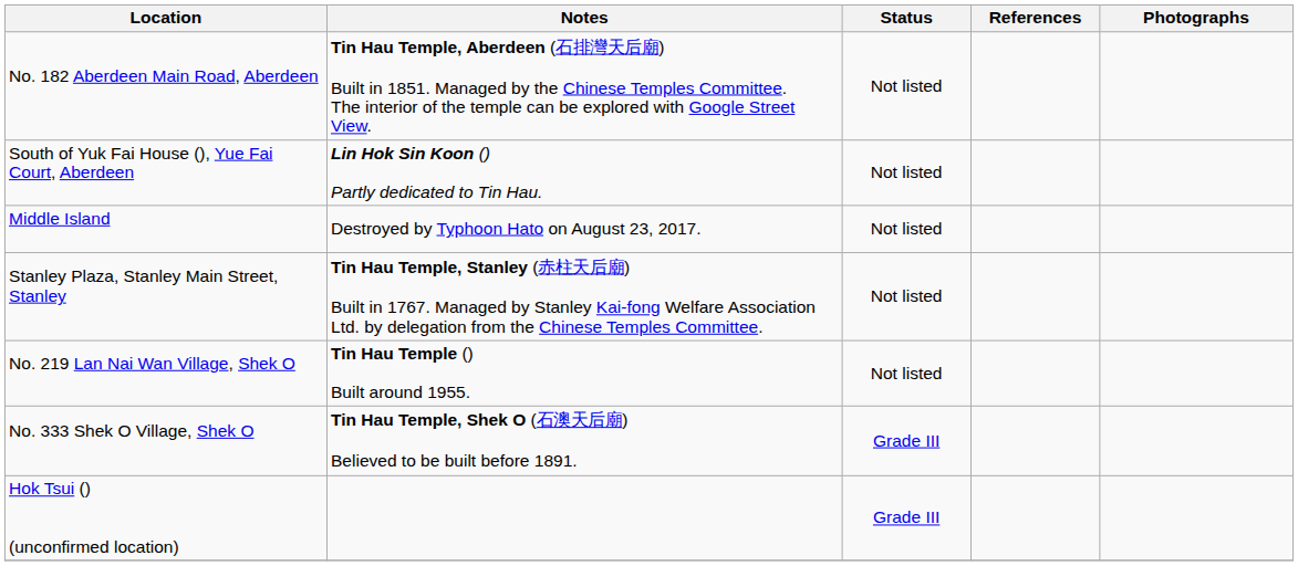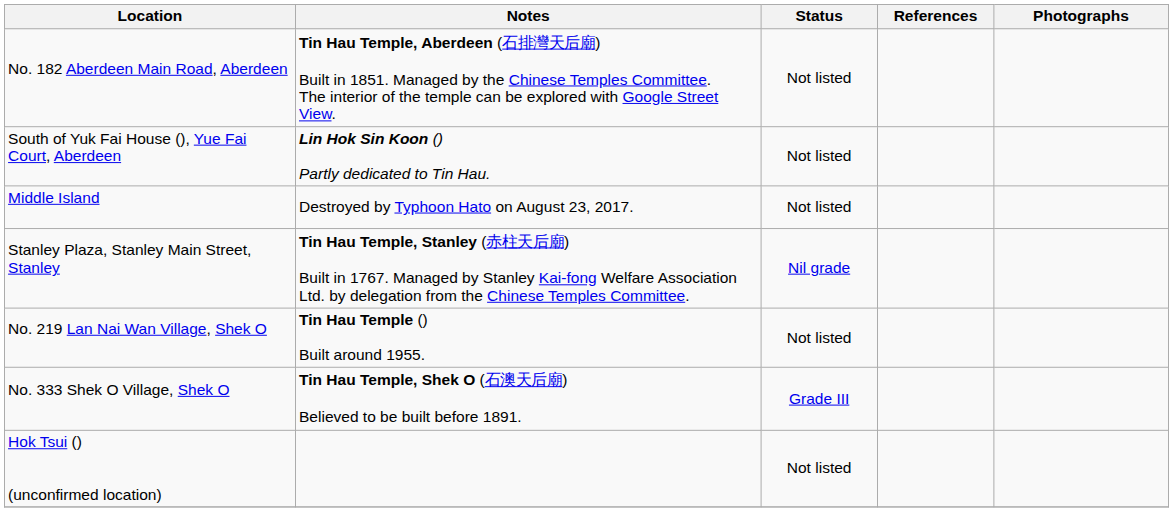Stanley Plaza, Stanley Main Street, Stanley | Status: Not listed -> Nil grade
Hok Tsui () (unconfirmed location) | Status: Grade III -> Not listed
